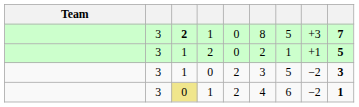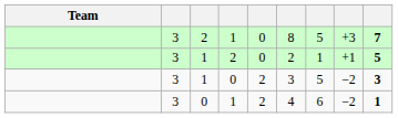row 2 | column 3: bold -> normal
row 5 | column 3: khaki background -> no background
